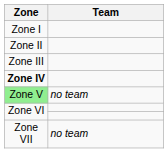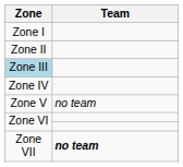row 4 | Zone: no background -> lightblue background
row 5 | Zone: bold -> normal
row 6 | Zone: lightgreen background -> no background
row 9 | Team: normal -> bold
